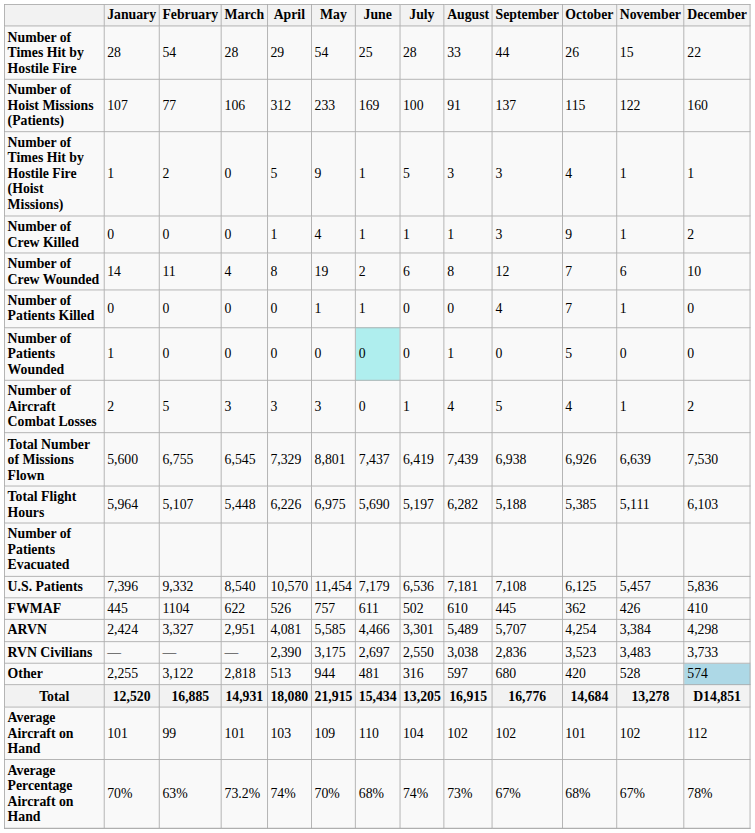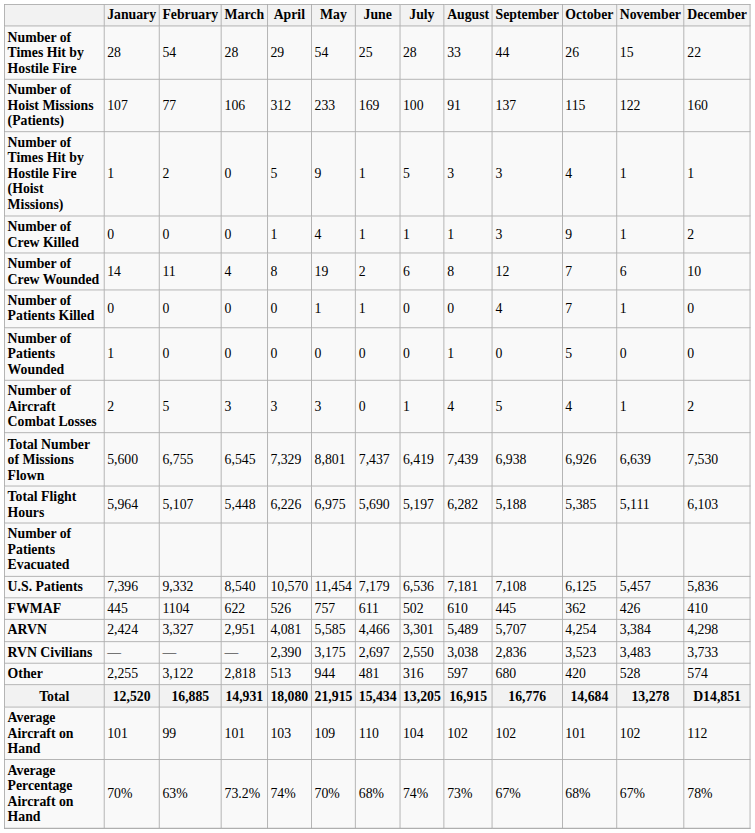Number of Patients Wounded | June: paleturquoise background -> no background
Other | December: lightblue background -> no background
